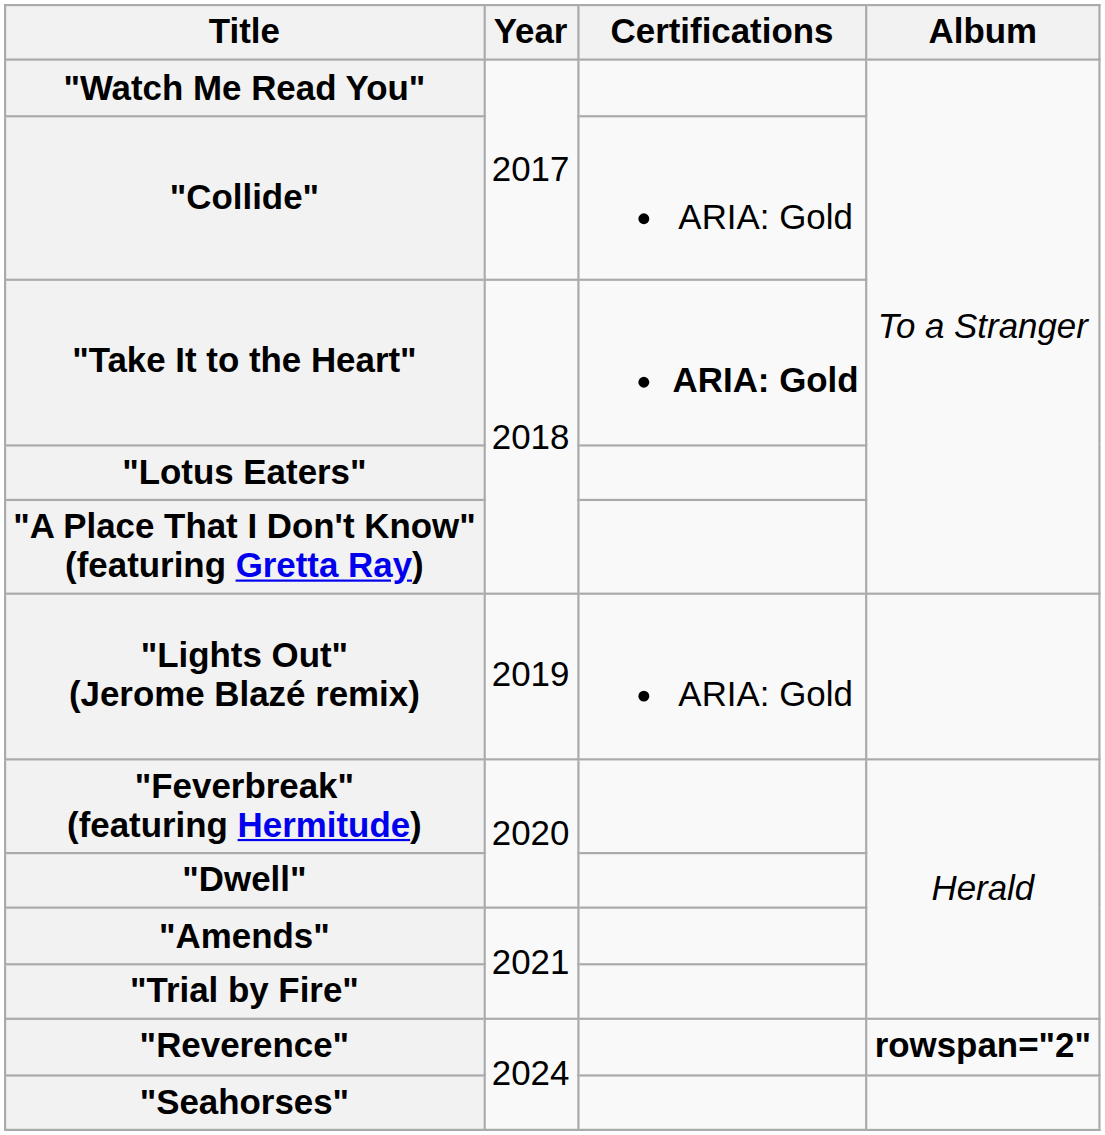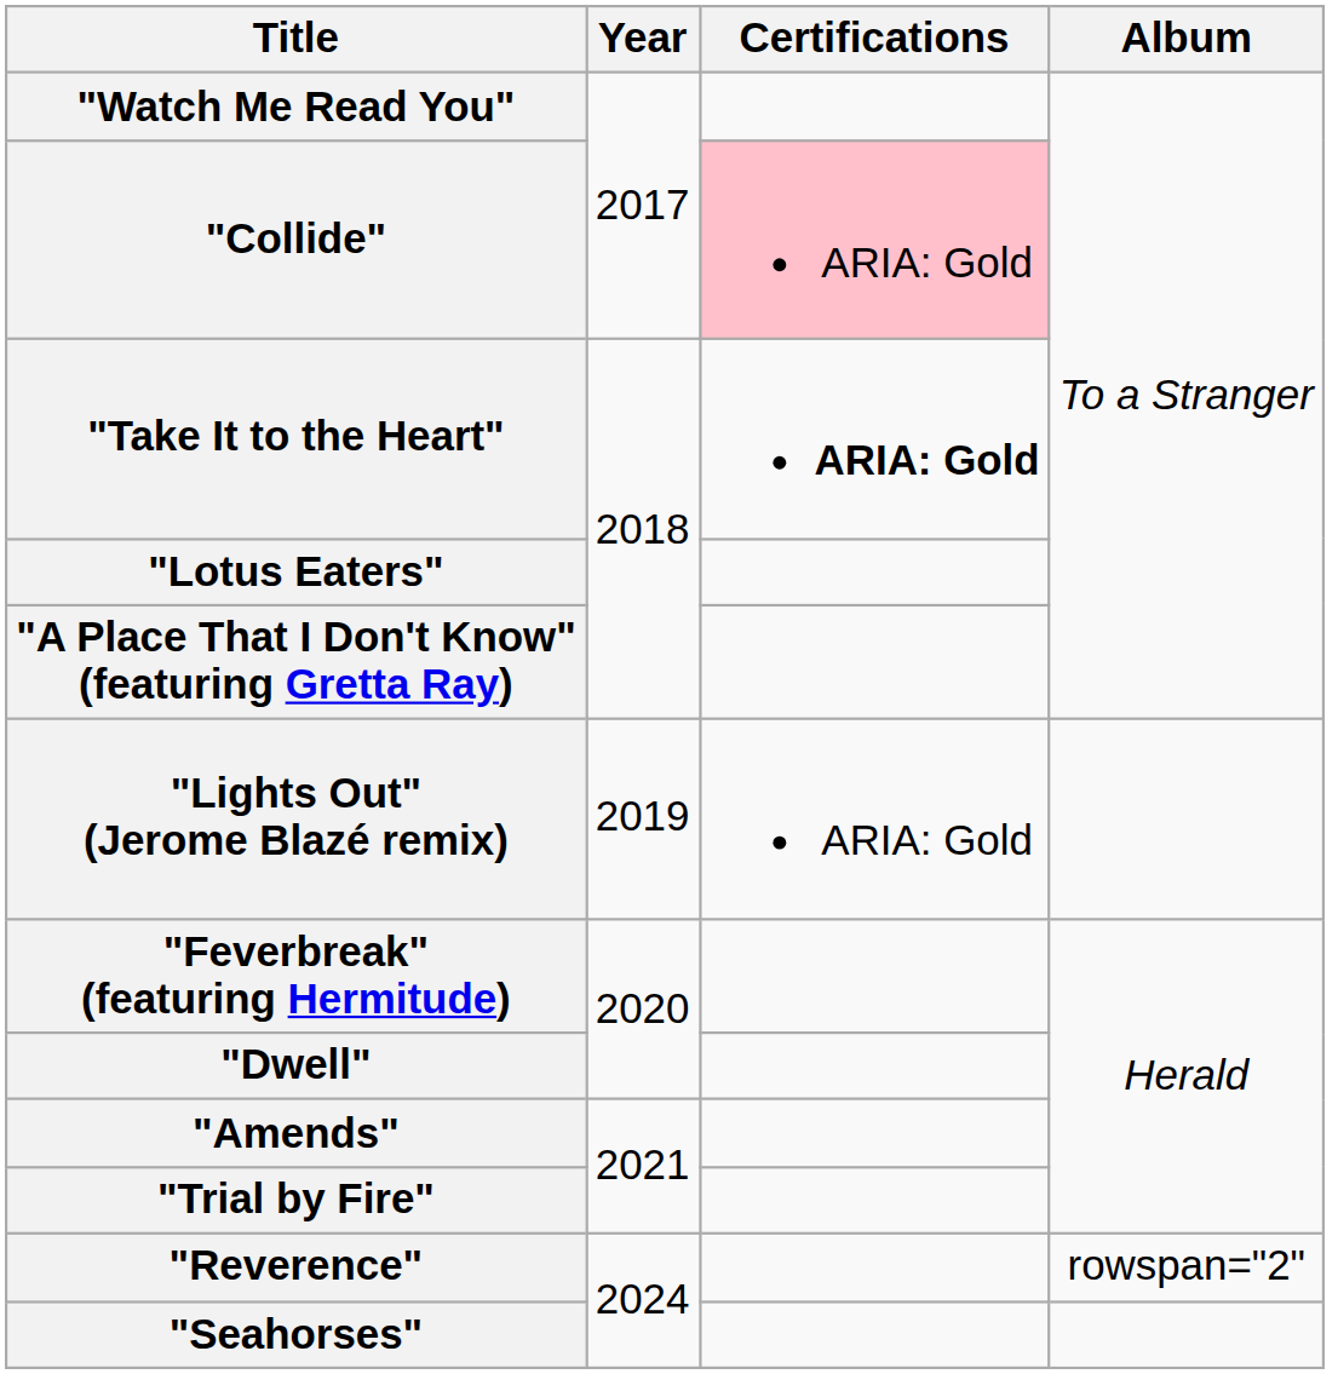"Collide" | Certifications: no background -> pink background
"Reverence" | Album: bold -> normal
